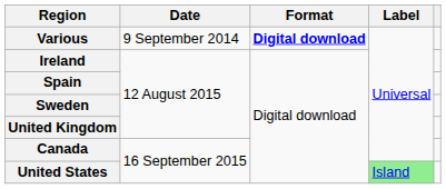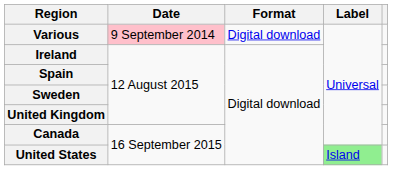Various | Date: no background -> pink background
Various | Format: bold -> normal
